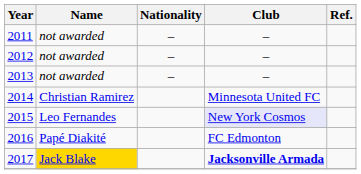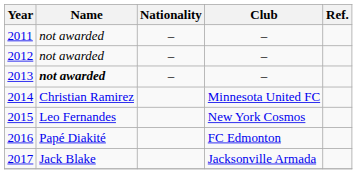2013 | Name: normal -> bold
2015 | Club: lavender background -> no background
2017 | Name: gold background -> no background
2017 | Club: bold -> normal
